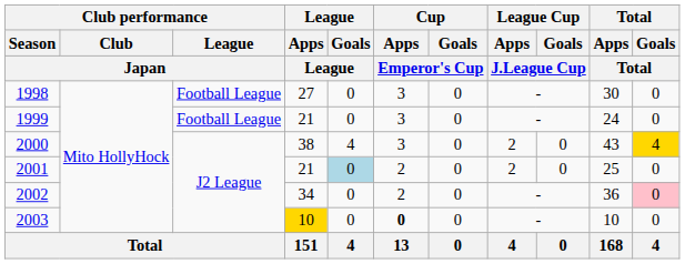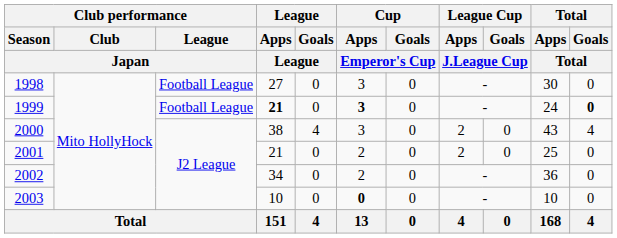1999 | League / Apps / League: normal -> bold
1999 | Cup / Apps / Emperor's Cup: normal -> bold
1999 | Total / Goals / Total: normal -> bold
2000 | Total / Goals / Total: gold background -> no background
2001 | League / Goals / League: lightblue background -> no background
2002 | Total / Goals / Total: pink background -> no background
2003 | League / Apps / League: gold background -> no background
